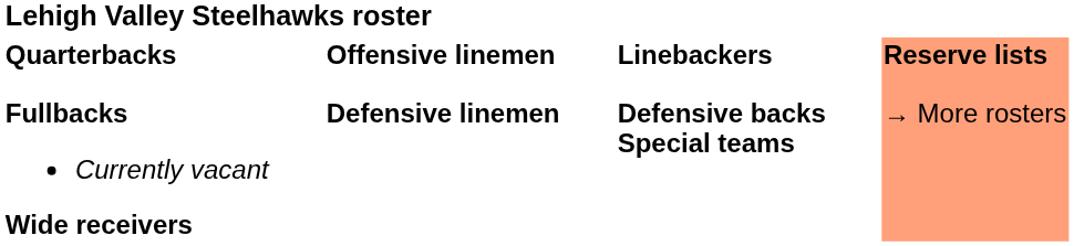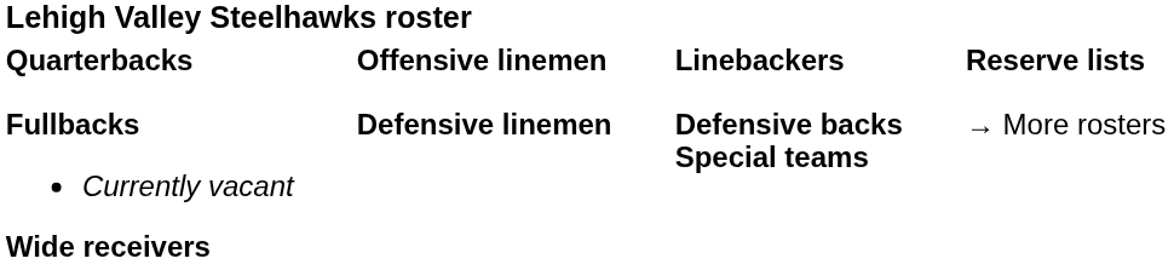Quarterbacks Fullbacks Currently vacant Wide receivers | column 4: lightsalmon background -> no background
